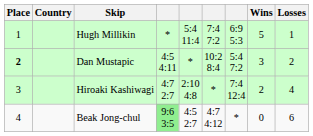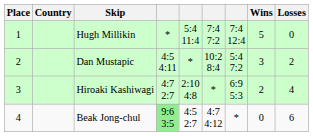Hugh Millikin | column 7: 6:9 5:3 -> 7:4 12:4
Hugh Millikin | Losses: 1 -> 0
Dan Mustapic | Place: bold -> normal
Hiroaki Kashiwagi | column 7: 7:4 12:4 -> 6:9 5:3
